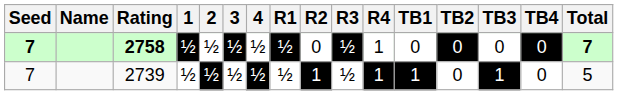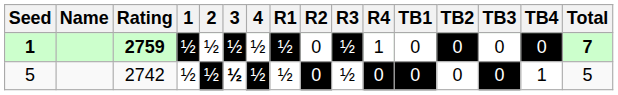row 2 | Seed: 7 -> 1
row 2 | Rating: 2758 -> 2759
row 3 | Seed: 7 -> 5
row 3 | Rating: 2739 -> 2742
row 3 | 3: normal -> bold
row 3 | R2: 1 -> 0
row 3 | R4: 1 -> 0
row 3 | TB1: 1 -> 0
row 3 | TB3: 1 -> 0
row 3 | TB4: 0 -> 1
